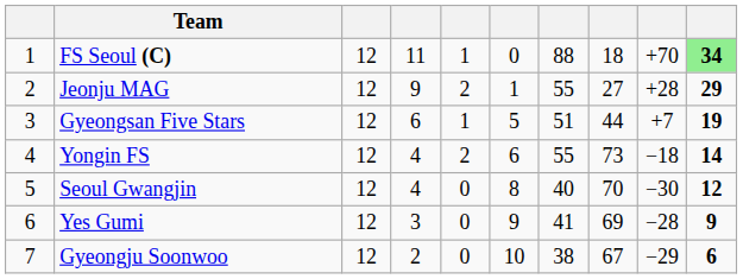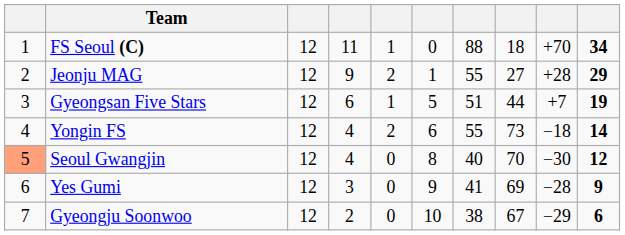FS Seoul (C) | column 10: lightgreen background -> no background
Seoul Gwangjin | column 1: no background -> lightsalmon background
